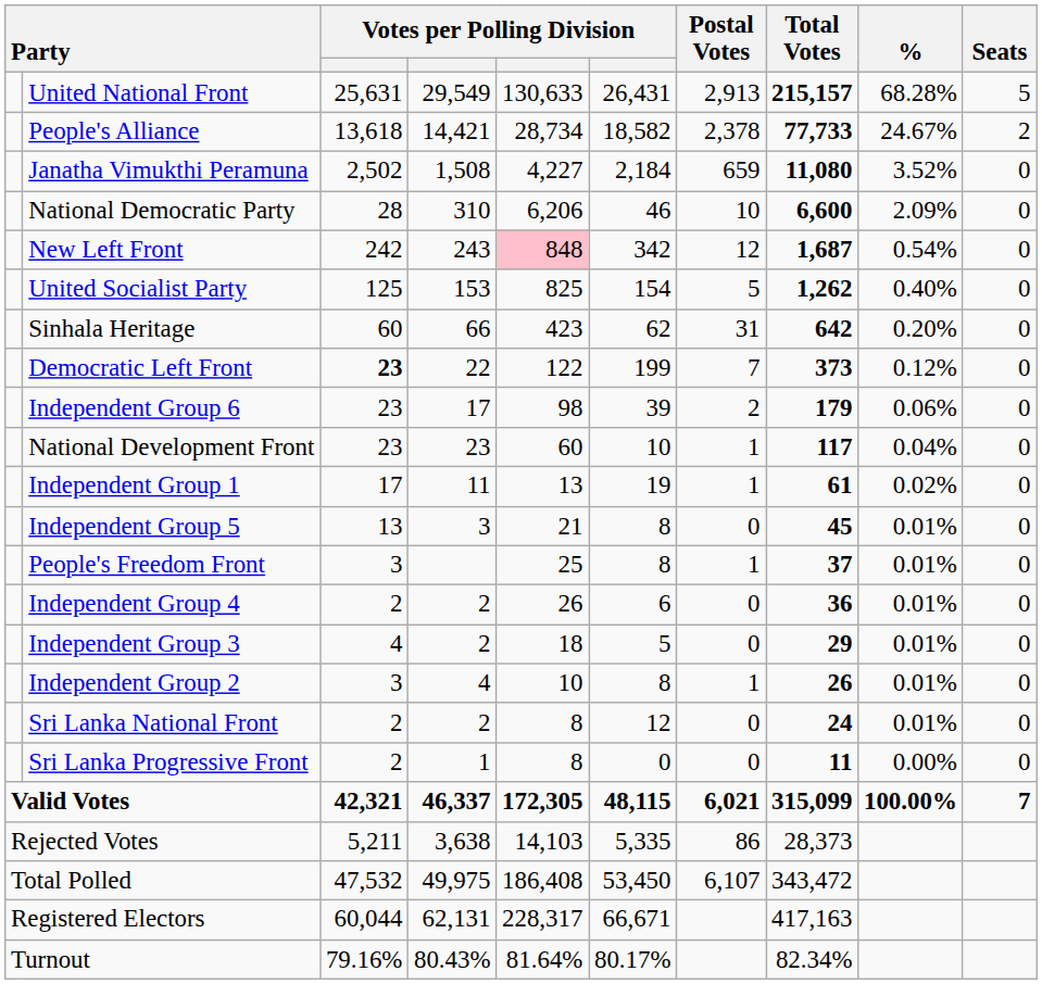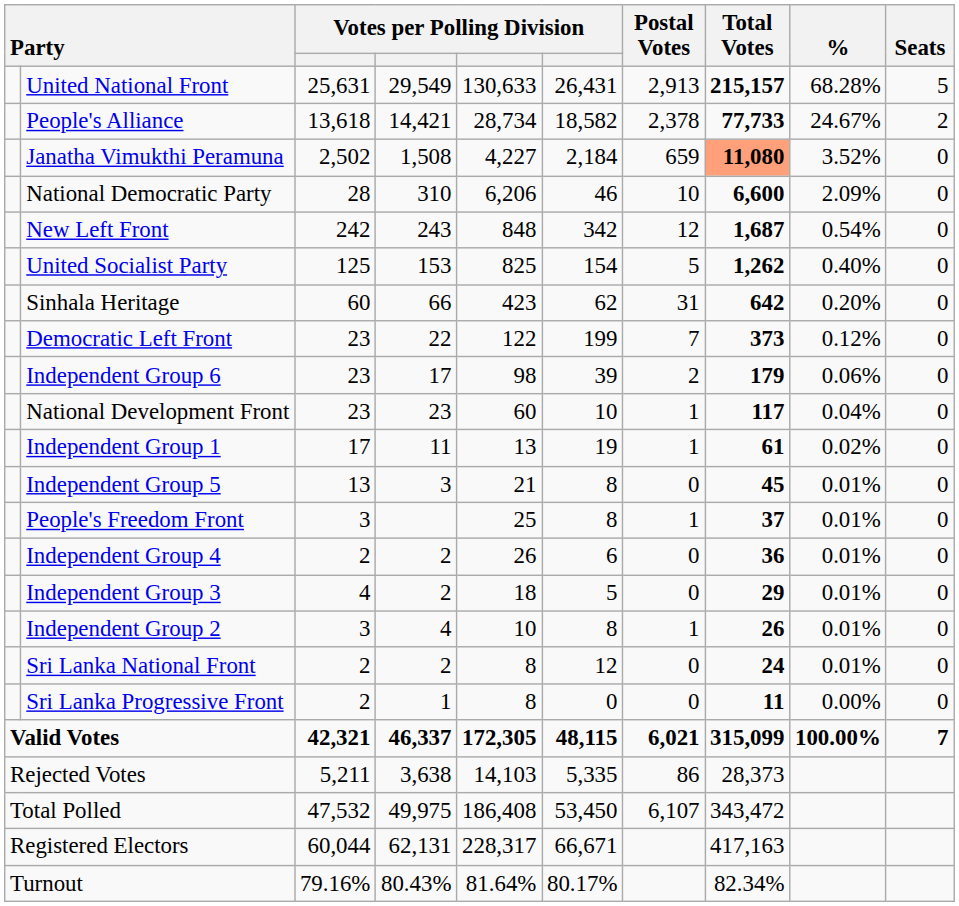Janatha Vimukthi Peramuna | Total Votes: no background -> lightsalmon background
New Left Front | column 5: pink background -> no background
Democratic Left Front | column 3: bold -> normal
